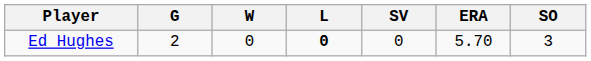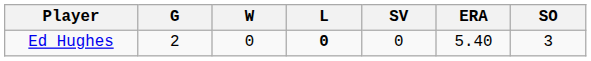Ed Hughes | ERA: 5.70 -> 5.40
